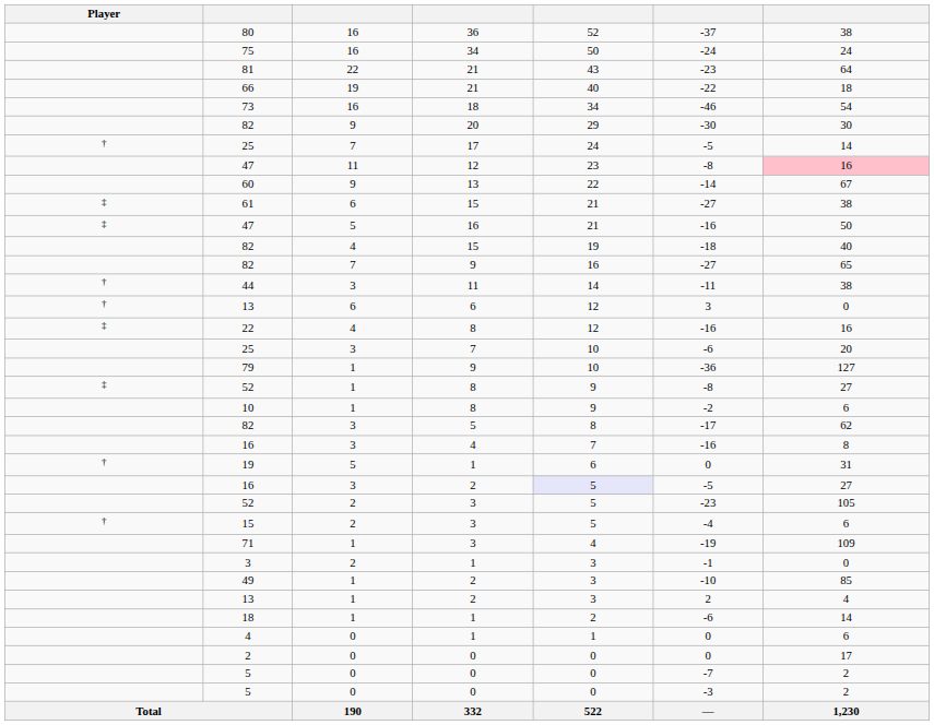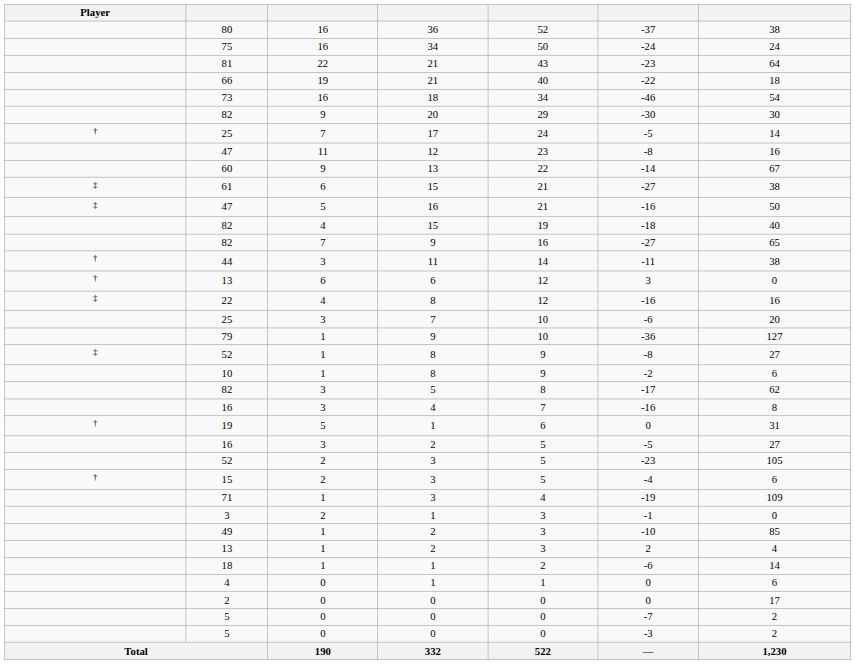47 / 12 | column 7: pink background -> no background
16 / 2 | column 5: lavender background -> no background
